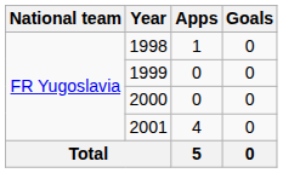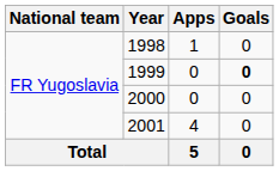1999 | Goals: normal -> bold
